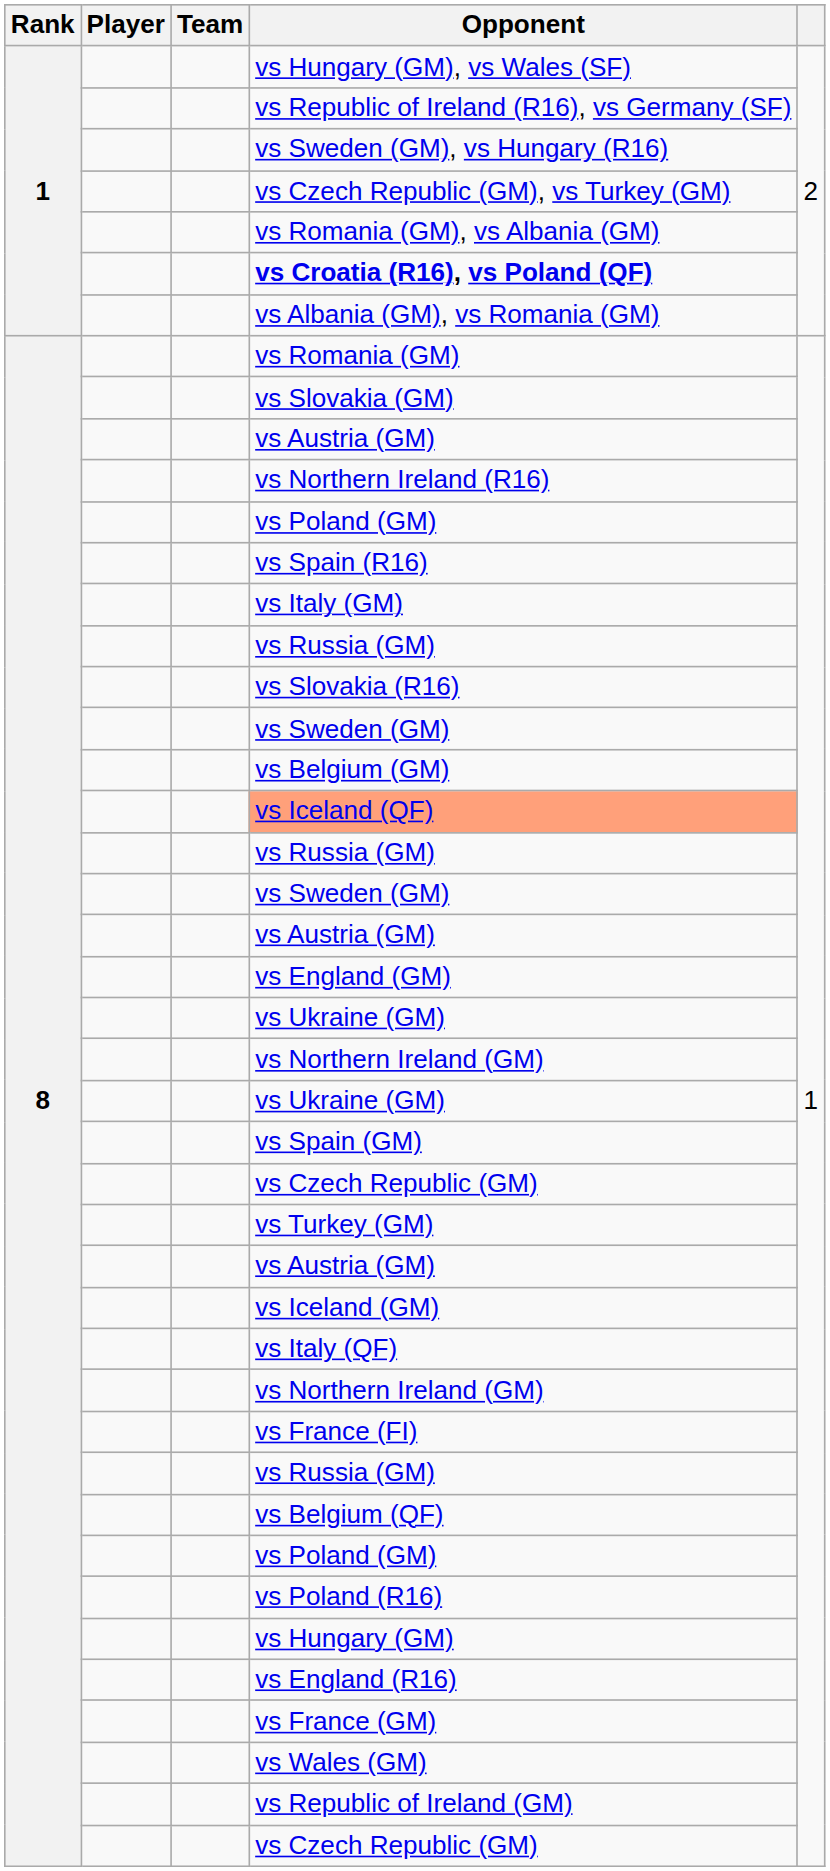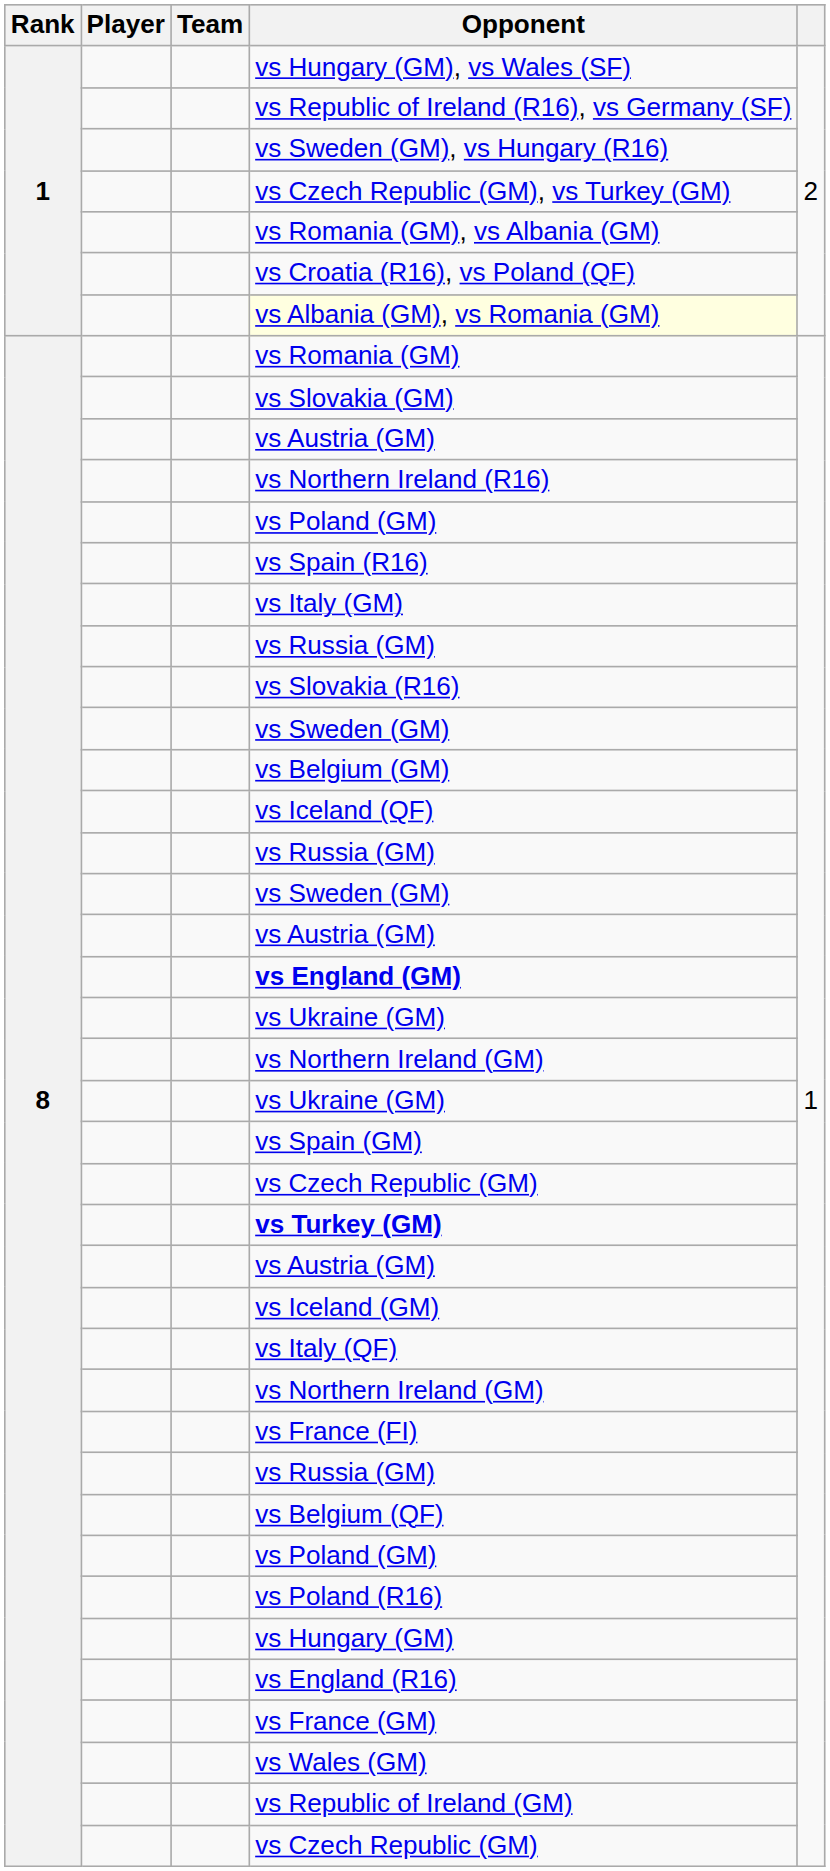vs Croatia (R16), vs Poland (QF) | Opponent: bold -> normal
vs Albania (GM), vs Romania (GM) | Opponent: no background -> lightyellow background
vs Iceland (QF) | Opponent: lightsalmon background -> no background
vs England (GM) | Opponent: normal -> bold
vs Turkey (GM) | Opponent: normal -> bold
